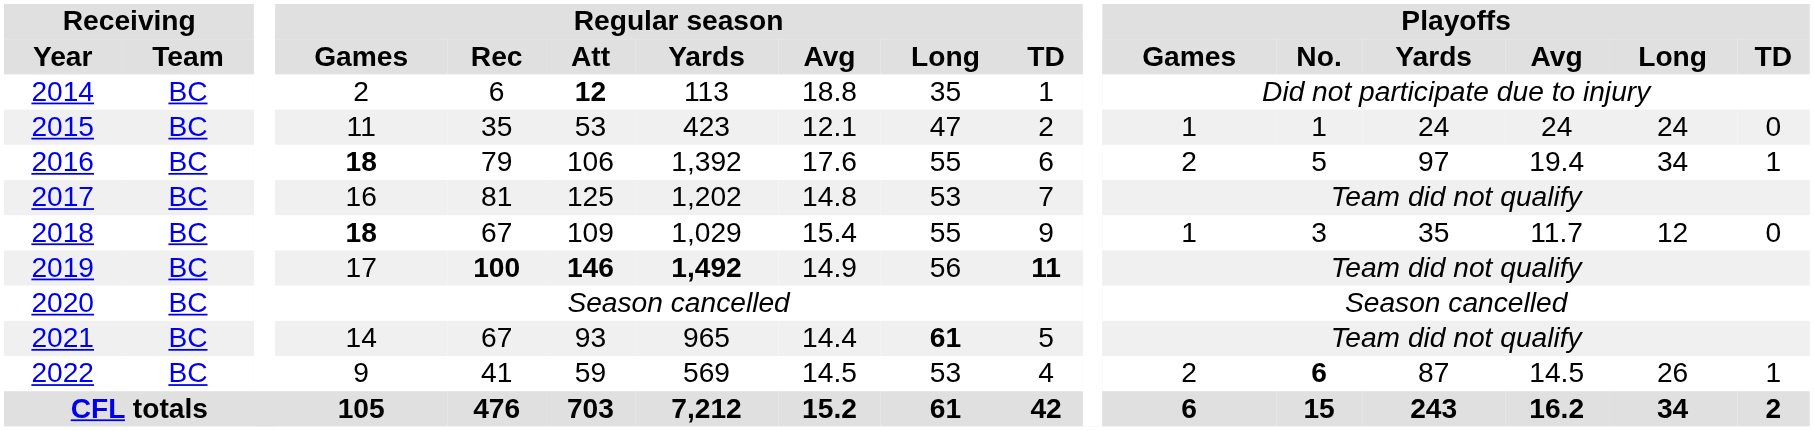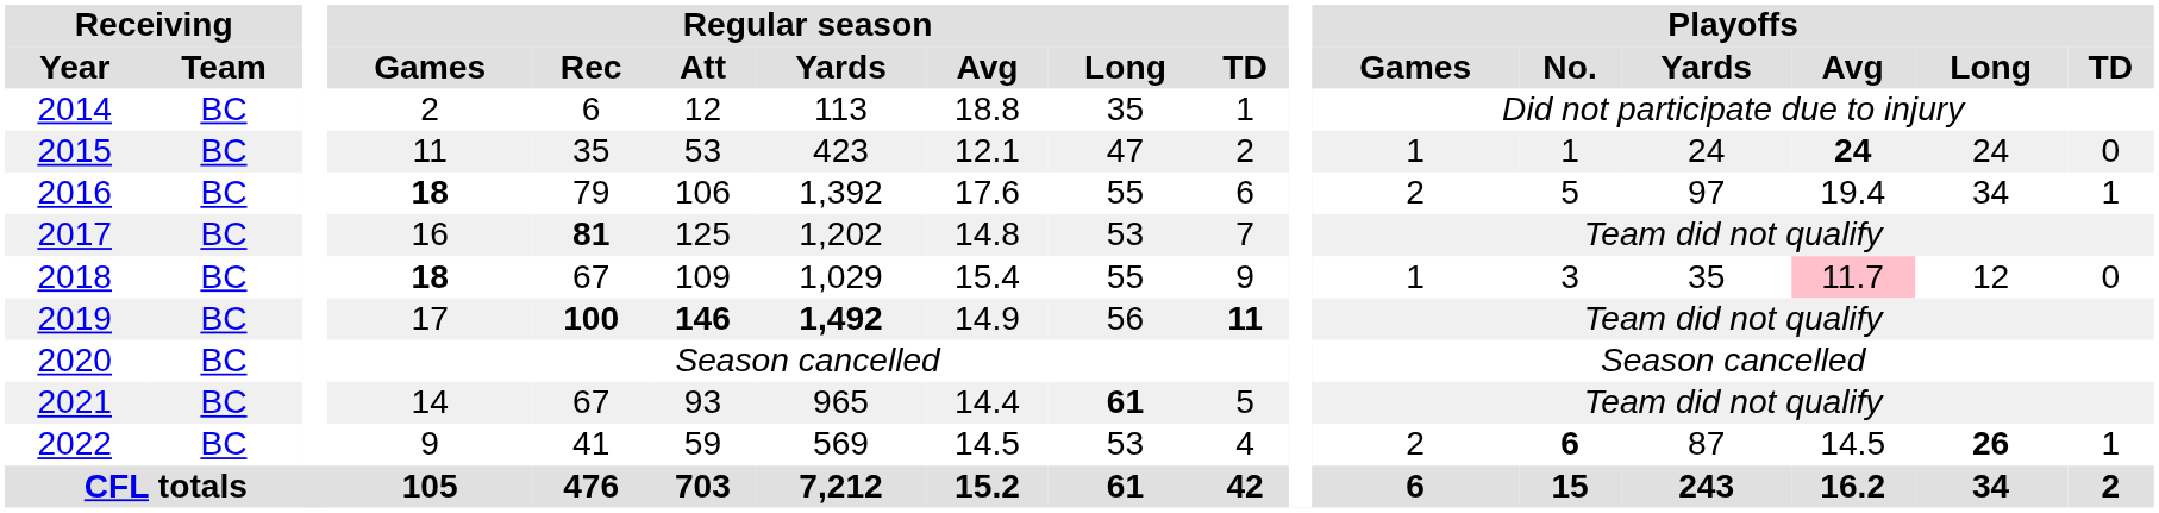2014 | Regular season / Att: bold -> normal
2015 | Playoffs / Avg: normal -> bold
2017 | Regular season / Rec: normal -> bold
2018 | Playoffs / Avg: no background -> pink background
2022 | Playoffs / Long: normal -> bold
